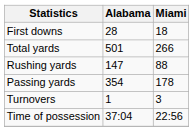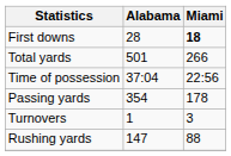First downs | Miami: normal -> bold
rows swapped: Rushing yards <-> Time of possession
